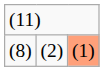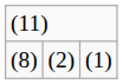(8) | column 3: lightsalmon background -> no background
